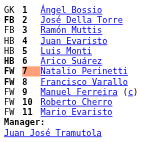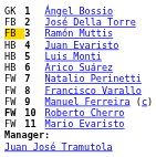José Della Torre | column 1: bold -> normal
Ramón Muttis | column 1: no background -> gold background
Arico Suárez | column 1: bold -> normal
Natalio Perinetti | column 1: bold -> normal
Natalio Perinetti | column 2: lightsalmon background -> no background
Francisco Varallo | column 1: bold -> normal
Roberto Cherro | column 1: normal -> bold
